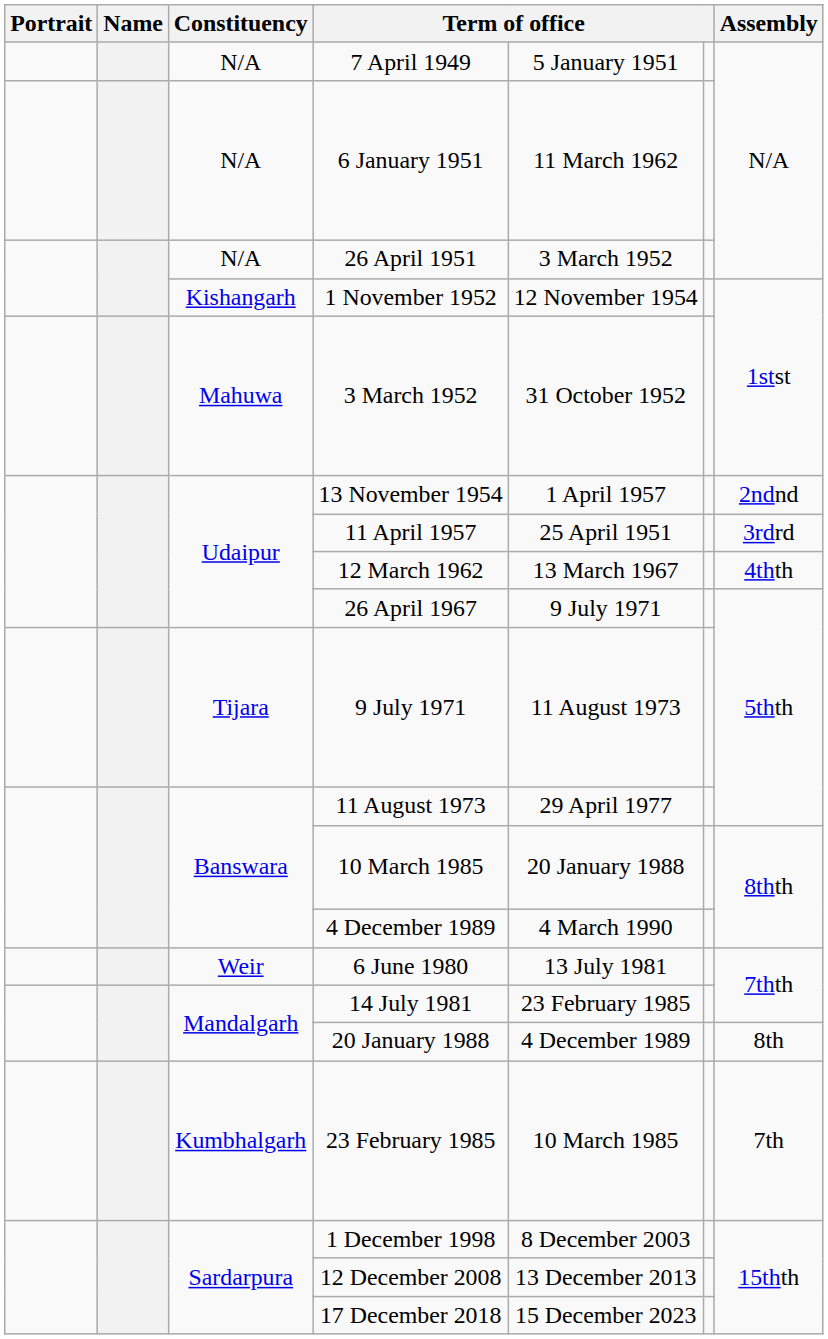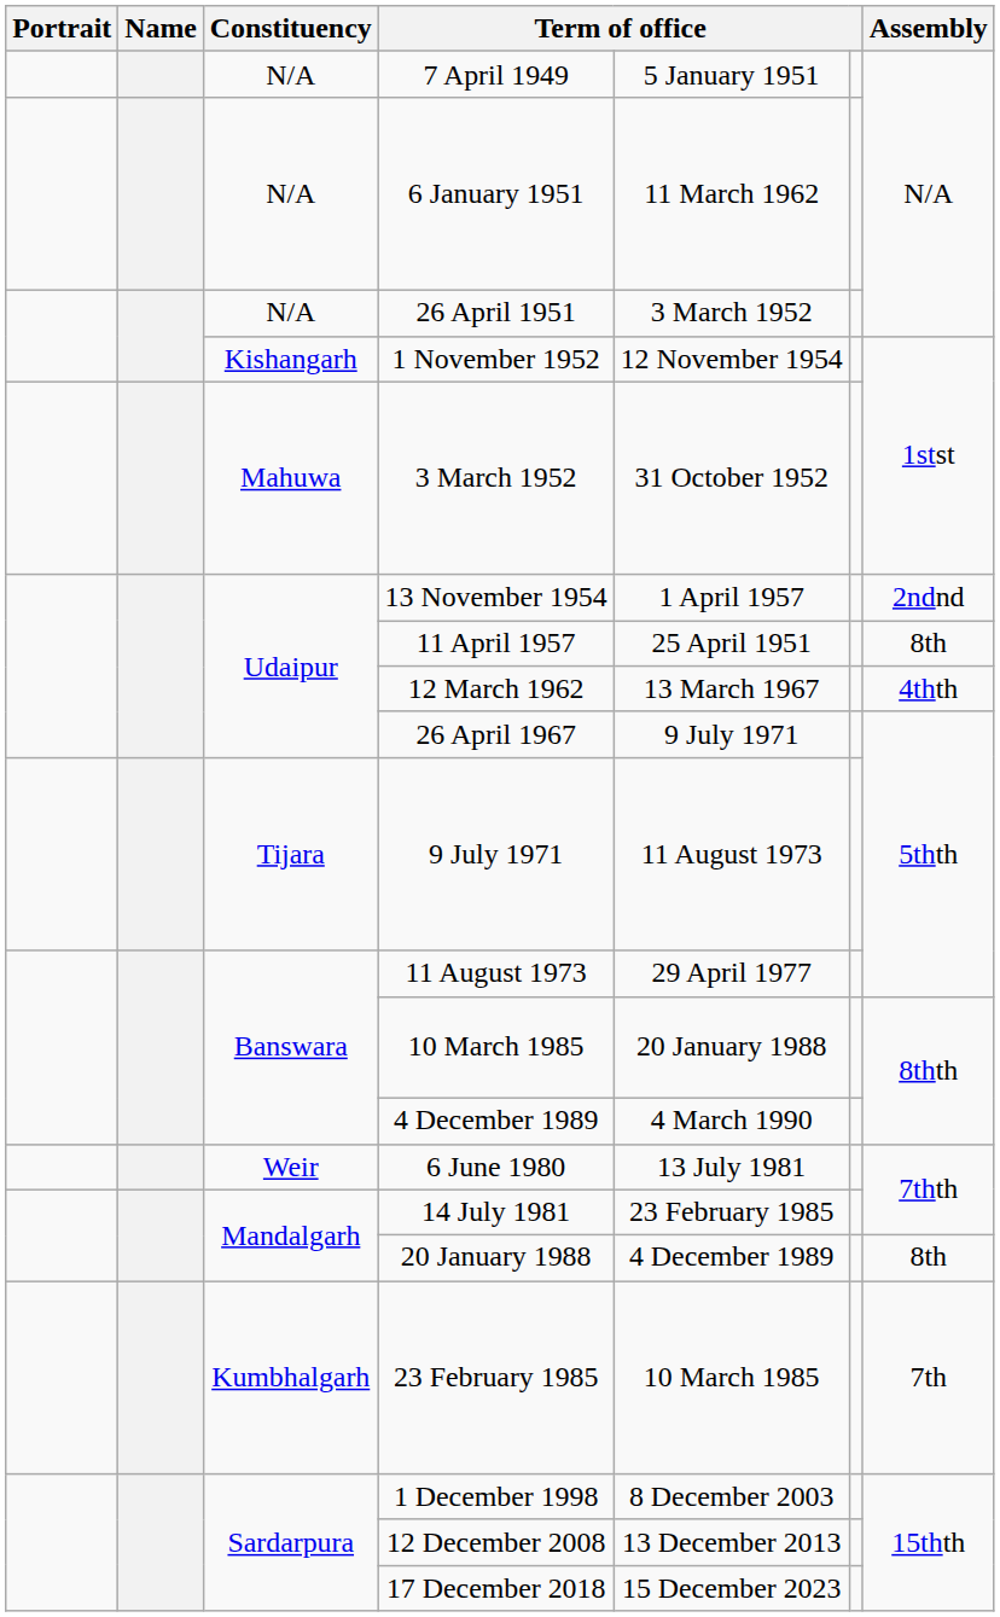11 April 1957 | Assembly: 3rdrd -> 8th
